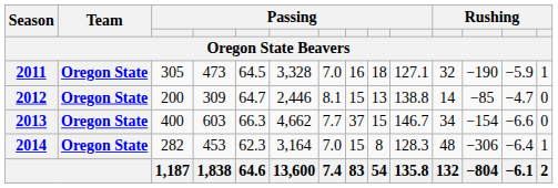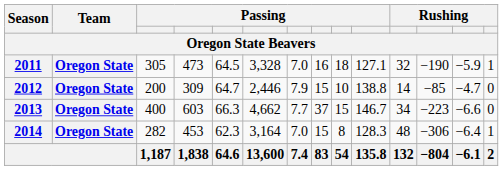2012 | column 7: 8.1 -> 7.9
2012 | column 9: 13 -> 10
2013 | column 12: −154 -> −223
